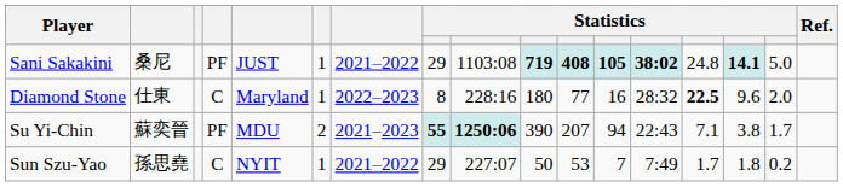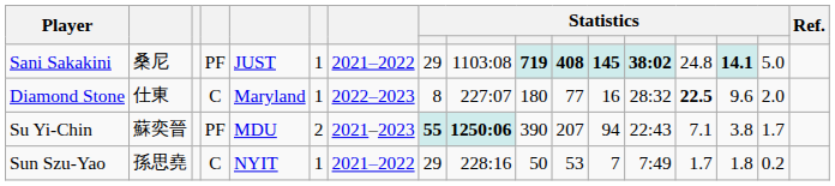Sani Sakakini | column 12: 105 -> 145
Diamond Stone | column 9: 228:16 -> 227:07
Sun Szu-Yao | column 9: 227:07 -> 228:16
